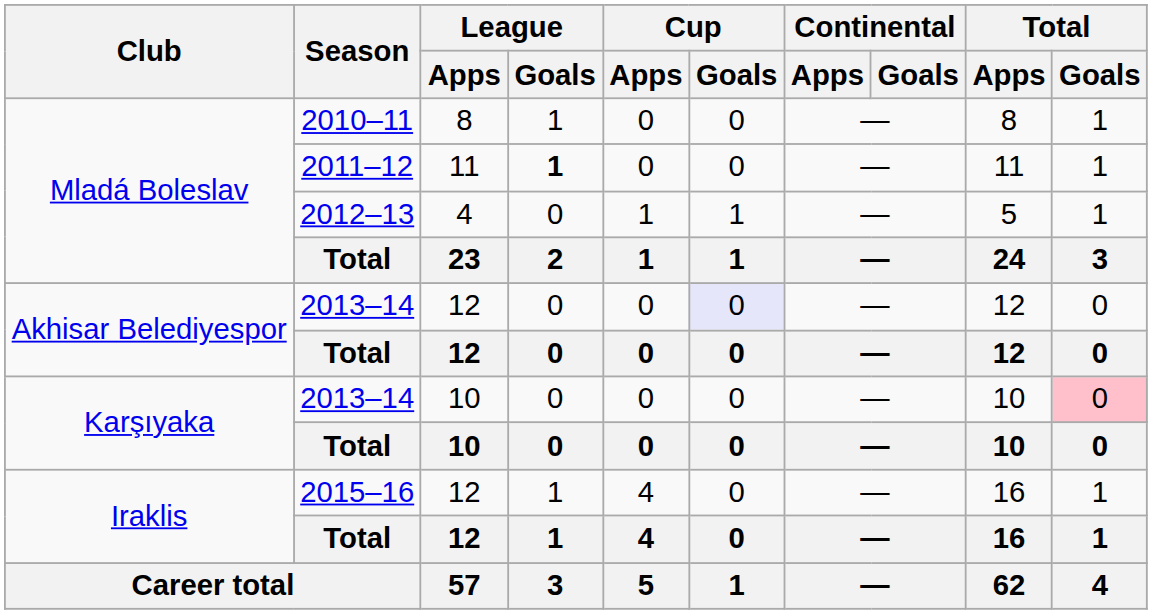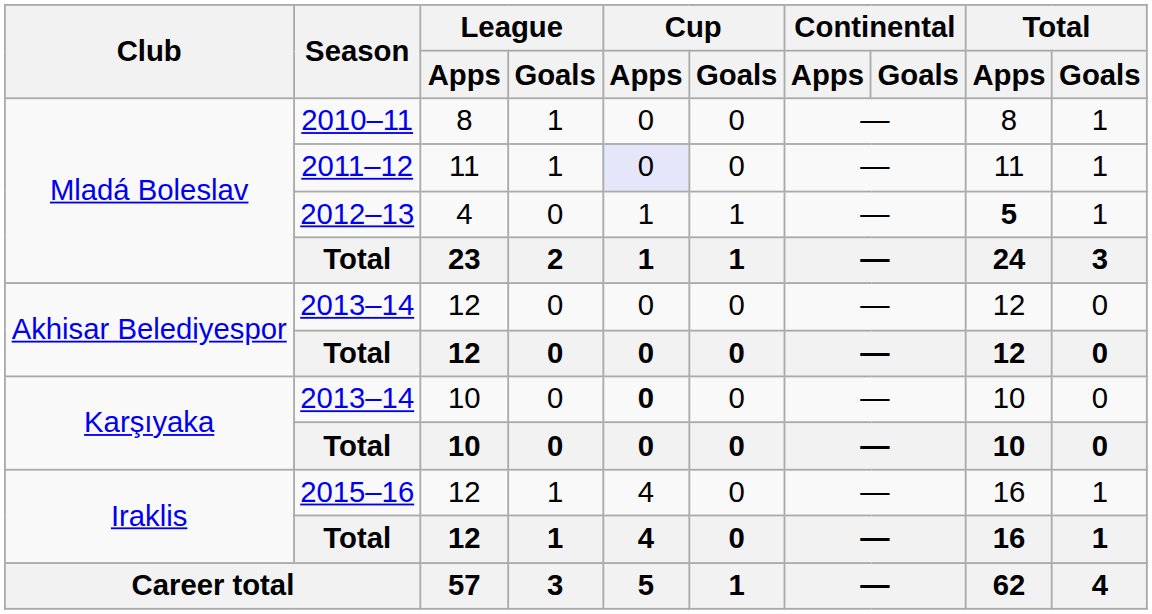2011–12 | League / Goals: bold -> normal
2011–12 | Cup / Apps: no background -> lavender background
2012–13 | Total / Apps: normal -> bold
2013–14 / 12 | Cup / Goals: lavender background -> no background
2013–14 / 10 | Cup / Apps: normal -> bold
2013–14 / 10 | Total / Goals: pink background -> no background
